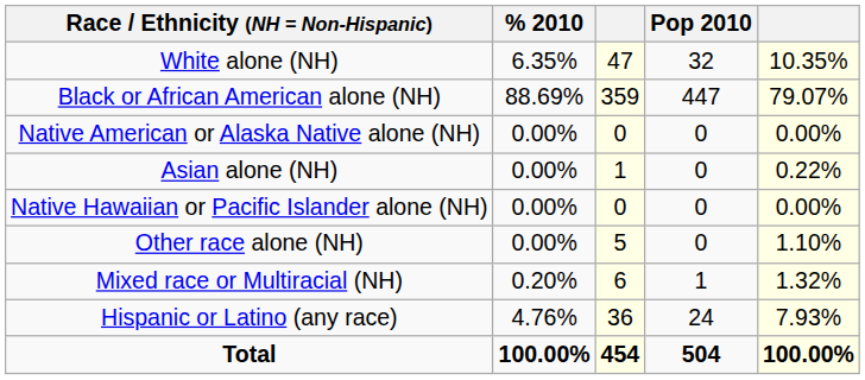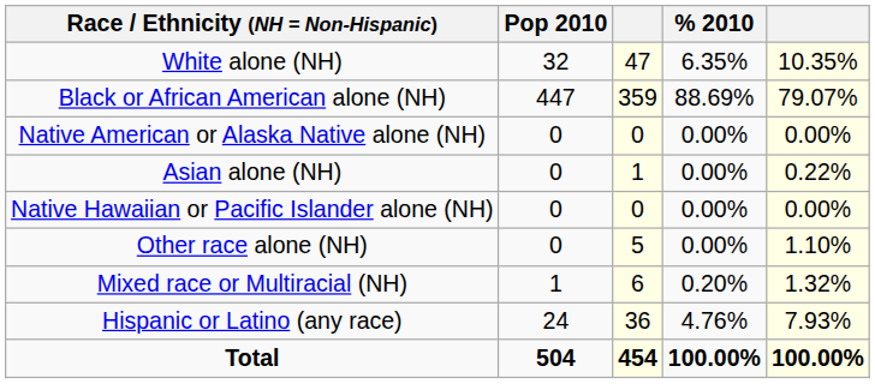columns swapped: Pop 2010 <-> % 2010
